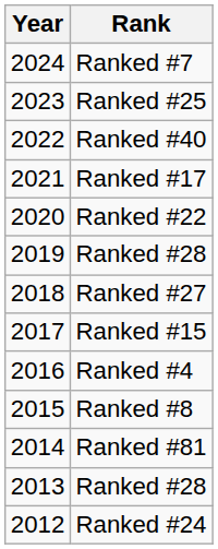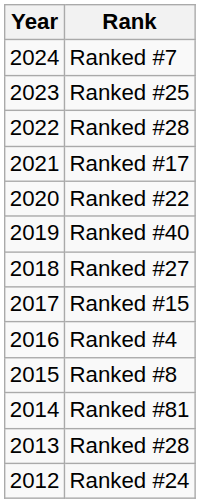row 4 | Rank: Ranked #40 -> Ranked #28
row 7 | Rank: Ranked #28 -> Ranked #40
